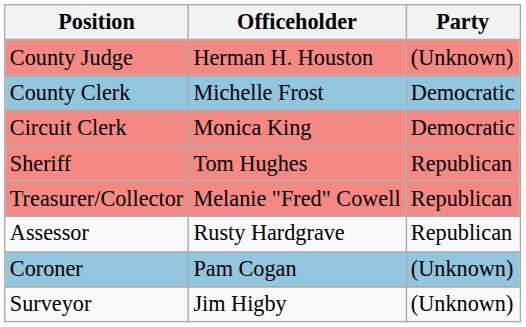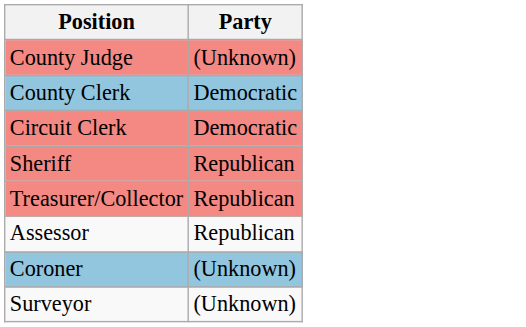- column: Officeholder | Herman H. Houston | Michelle Frost | Monica King | Tom Hughes | Melanie "Fred" Cowell | Rusty Hardgrave | Pam Cogan | Jim Higby
